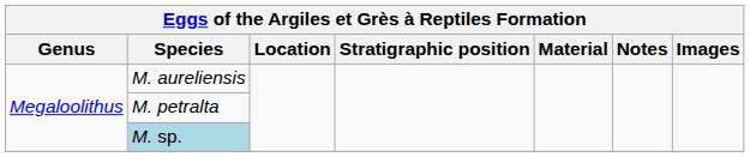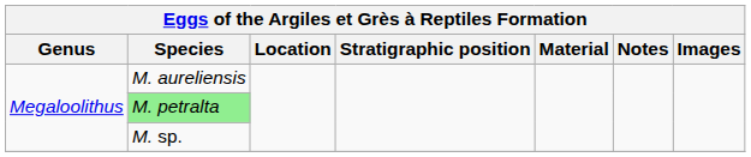M. petralta | Species: no background -> lightgreen background
M. sp. | Species: lightblue background -> no background
